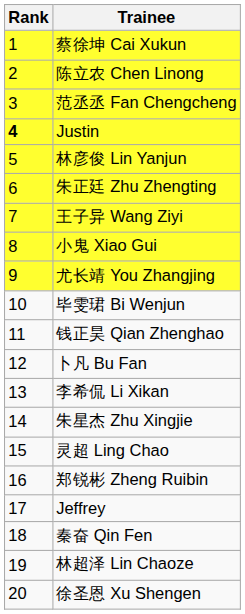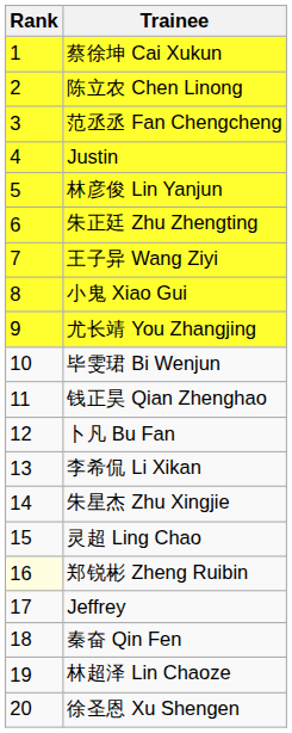Justin | Rank: bold -> normal
郑锐彬 Zheng Ruibin | Rank: no background -> lightyellow background
